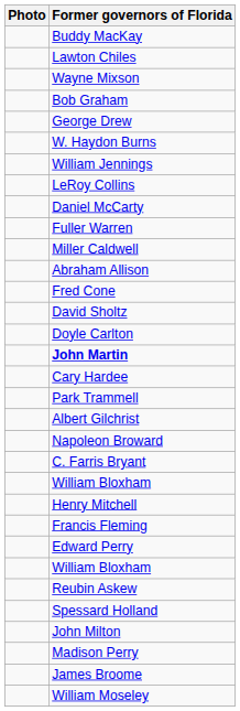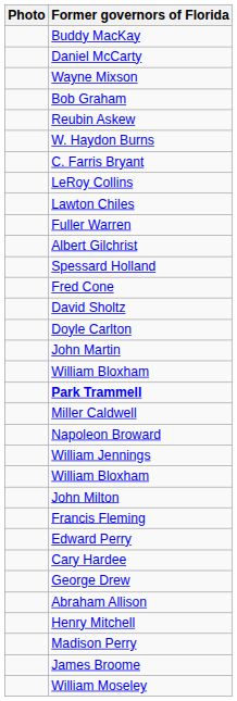row 3 | Former governors of Florida: Lawton Chiles -> Daniel McCarty
row 6 | Former governors of Florida: George Drew -> Reubin Askew
row 8 | Former governors of Florida: William Jennings -> C. Farris Bryant
row 10 | Former governors of Florida: Daniel McCarty -> Lawton Chiles
row 12 | Former governors of Florida: Miller Caldwell -> Albert Gilchrist
row 13 | Former governors of Florida: Abraham Allison -> Spessard Holland
row 17 | Former governors of Florida: bold -> normal
row 18 | Former governors of Florida: Cary Hardee -> William Bloxham
row 19 | Former governors of Florida: normal -> bold
row 20 | Former governors of Florida: Albert Gilchrist -> Miller Caldwell
row 22 | Former governors of Florida: C. Farris Bryant -> William Jennings
row 24 | Former governors of Florida: Henry Mitchell -> John Milton
row 27 | Former governors of Florida: William Bloxham -> Cary Hardee
row 28 | Former governors of Florida: Reubin Askew -> George Drew
row 29 | Former governors of Florida: Spessard Holland -> Abraham Allison
row 30 | Former governors of Florida: John Milton -> Henry Mitchell
